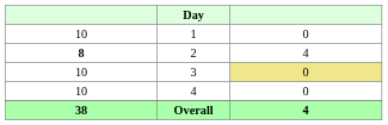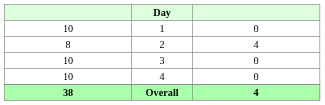2 | column 1: bold -> normal
3 | column 3: khaki background -> no background
